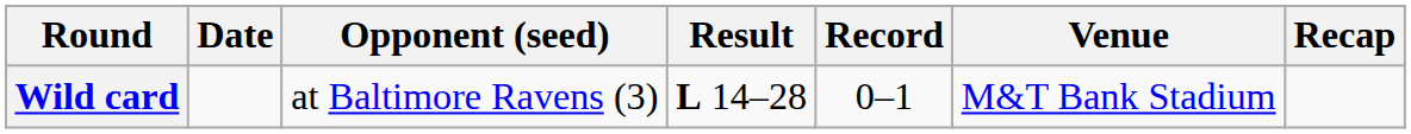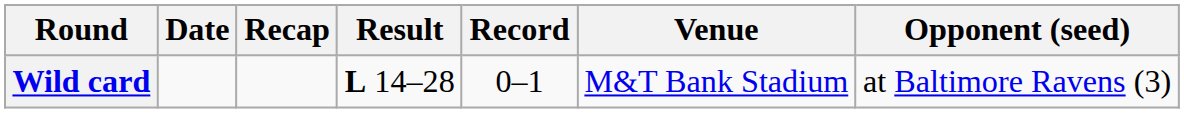columns swapped: Opponent (seed) <-> Recap
